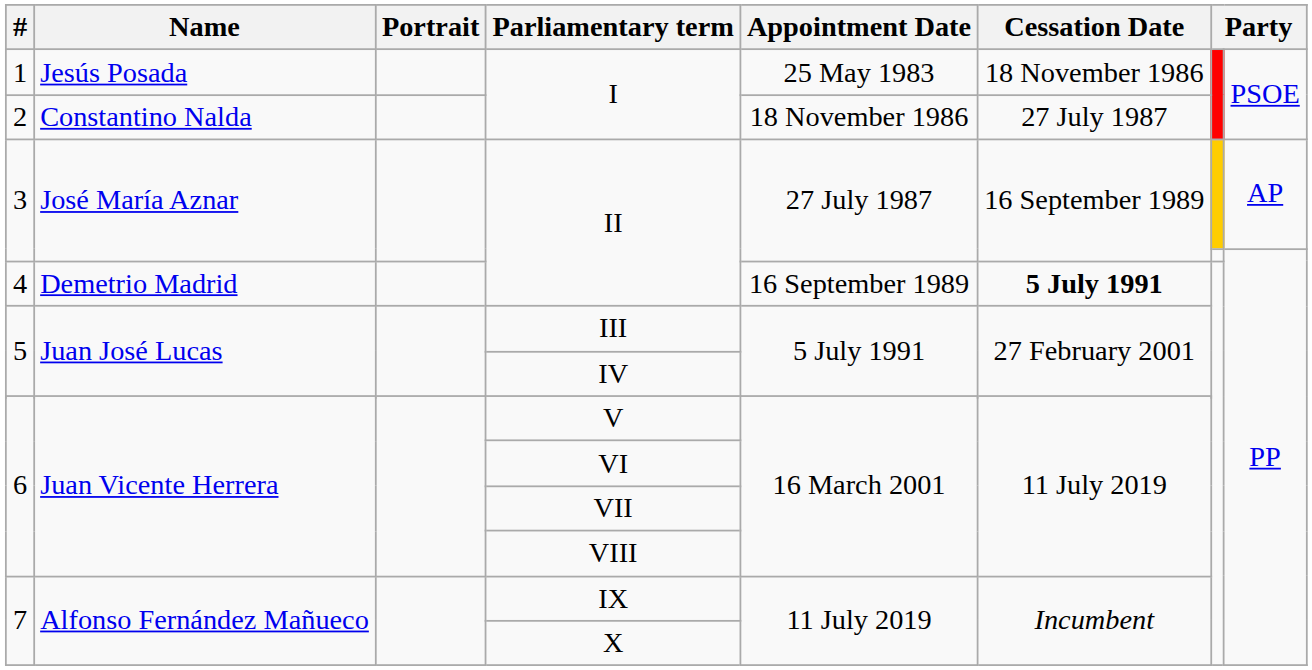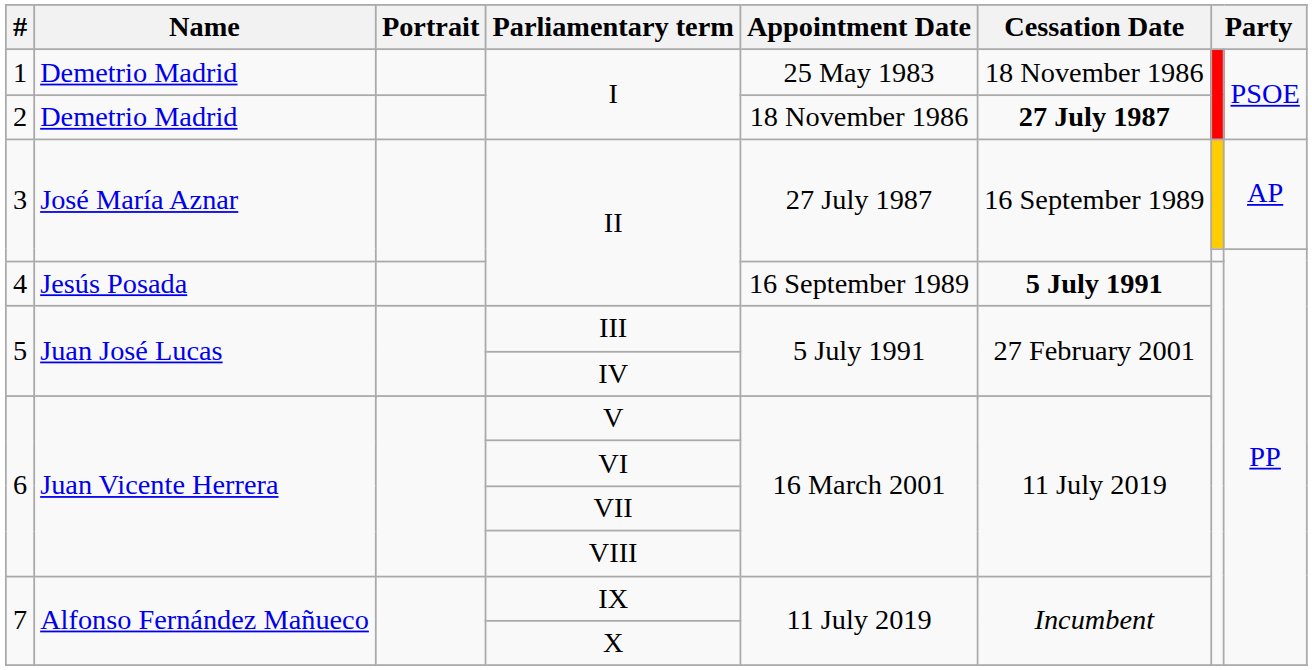1 / I | Name: Jesús Posada -> Demetrio Madrid
2 / I | Name: Constantino Nalda -> Demetrio Madrid
2 / I | Cessation Date: normal -> bold
4 / II | Name: Demetrio Madrid -> Jesús Posada
